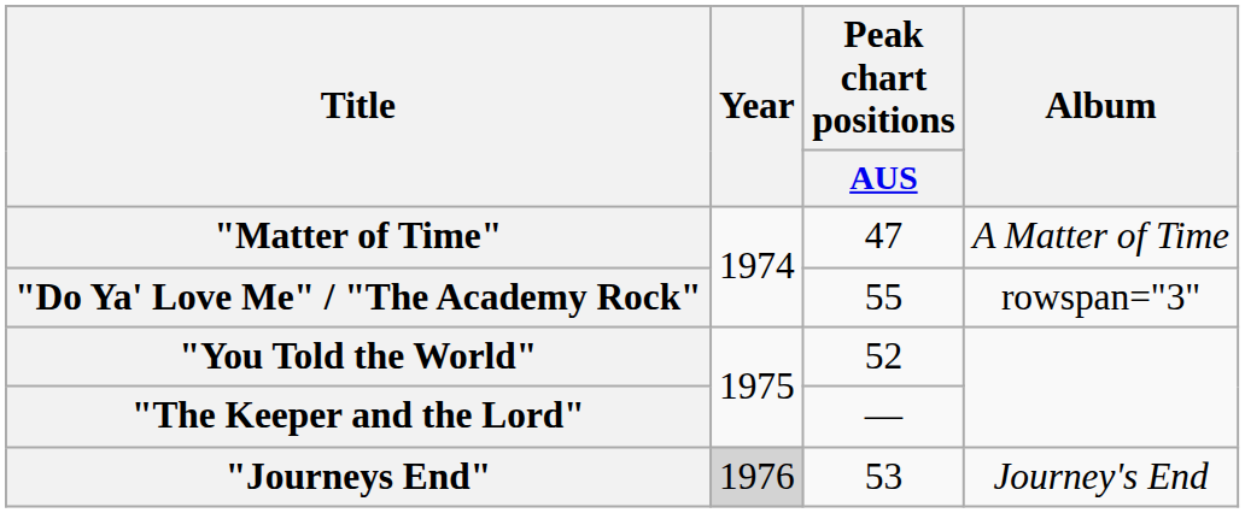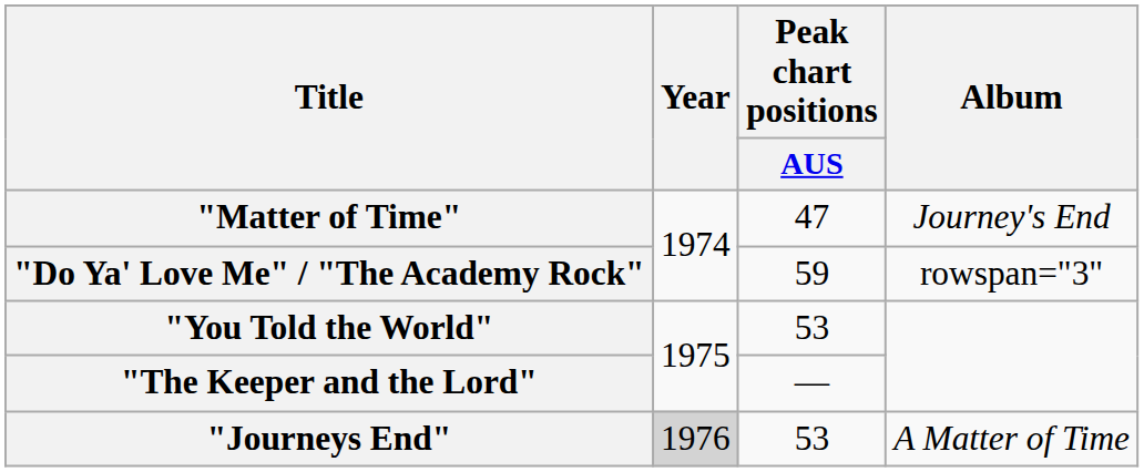"Matter of Time" | Album: A Matter of Time -> Journey's End
"Do Ya' Love Me" / "The Academy Rock" | Peak chart positions / AUS: 55 -> 59
"You Told the World" | Peak chart positions / AUS: 52 -> 53
"Journeys End" | Album: Journey's End -> A Matter of Time
